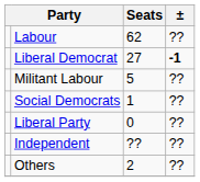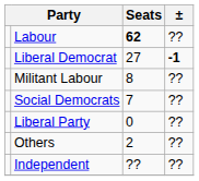Labour | Seats: normal -> bold
Militant Labour | Seats: 5 -> 8
Social Democrats | Seats: 1 -> 7
rows swapped: Independent <-> Others
